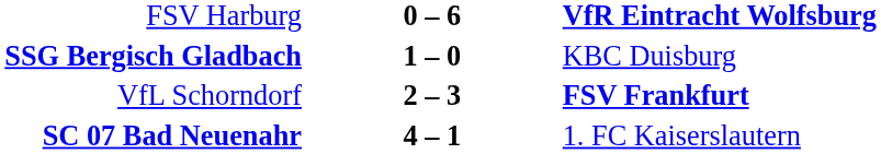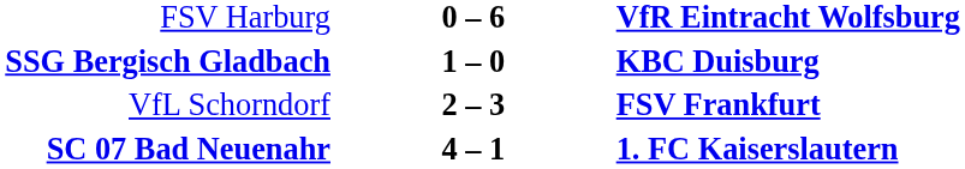SSG Bergisch Gladbach | column 3: normal -> bold
SC 07 Bad Neuenahr | column 3: normal -> bold
